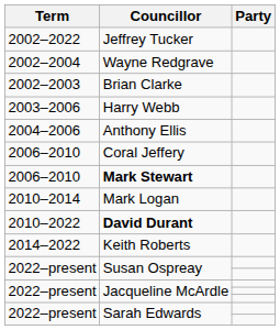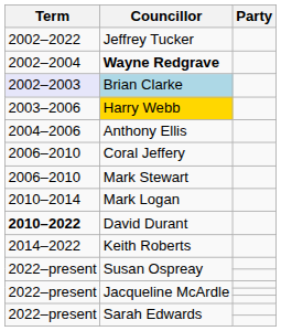Wayne Redgrave | Councillor: normal -> bold
Brian Clarke | Term: no background -> lavender background
Brian Clarke | Councillor: no background -> lightblue background
Harry Webb | Councillor: no background -> gold background
Mark Stewart | Councillor: bold -> normal
David Durant | Term: normal -> bold
David Durant | Councillor: bold -> normal
